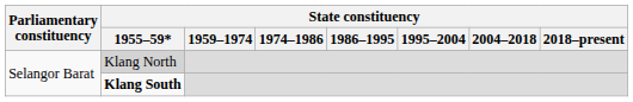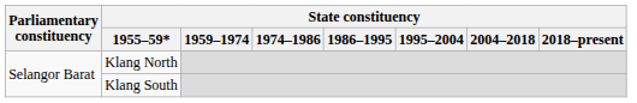Klang North | State constituency / 1955–59*: lightgrey background -> no background
Klang South | State constituency / 1955–59*: bold -> normal
